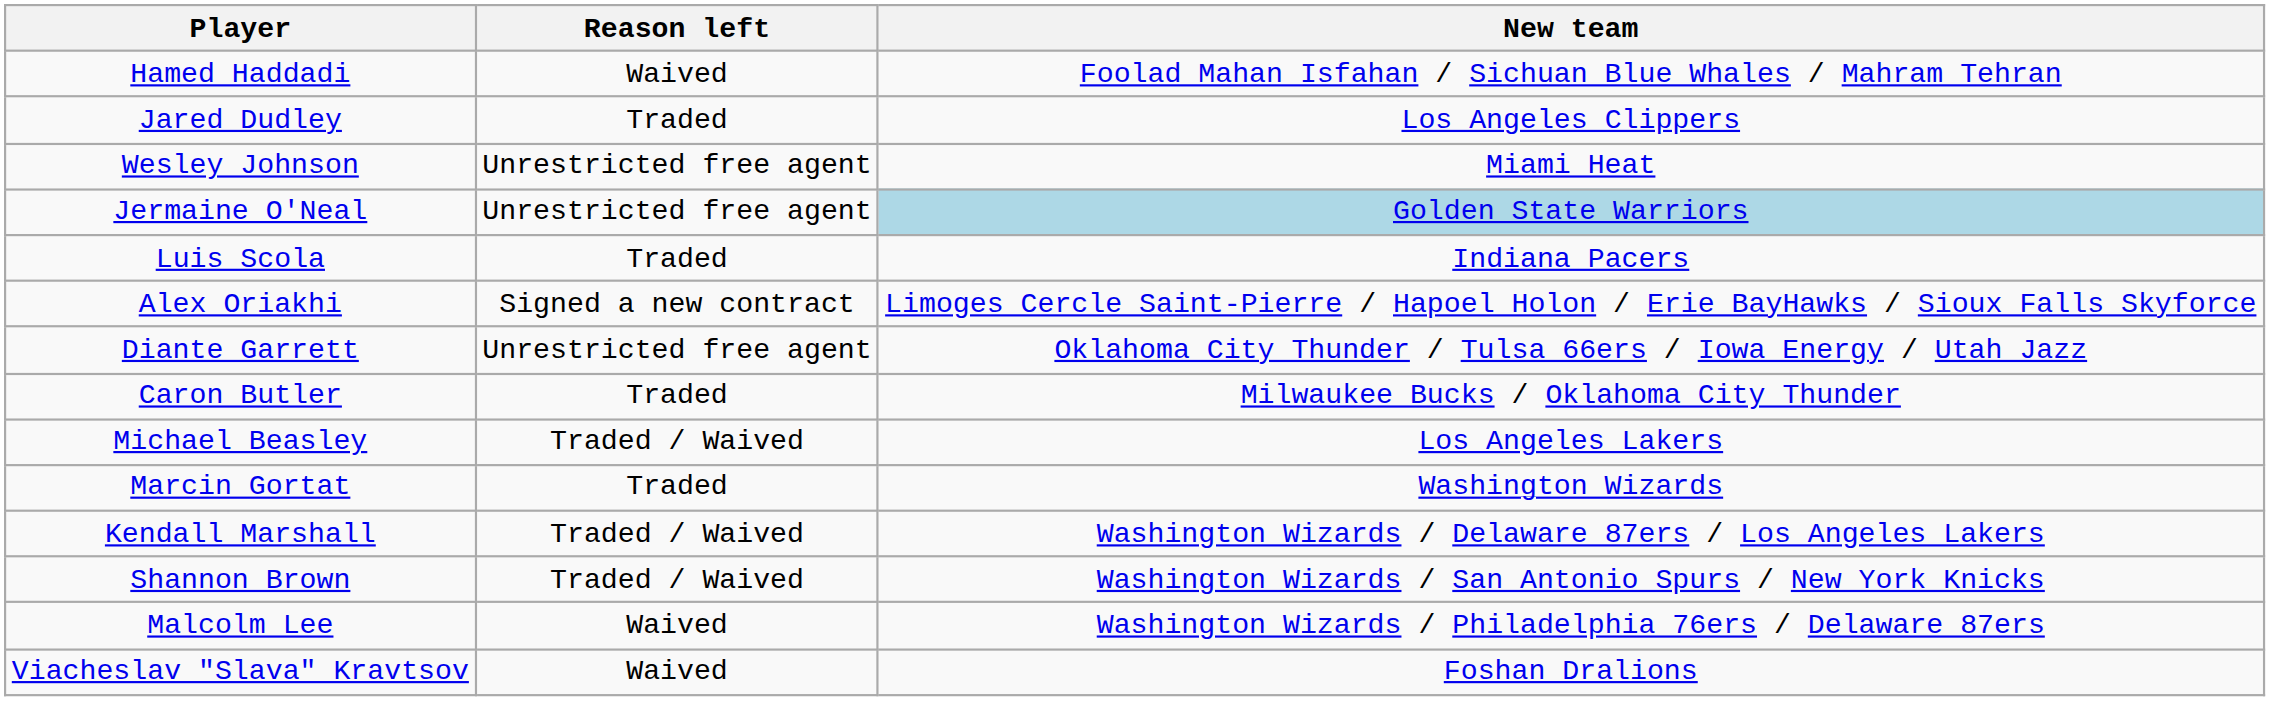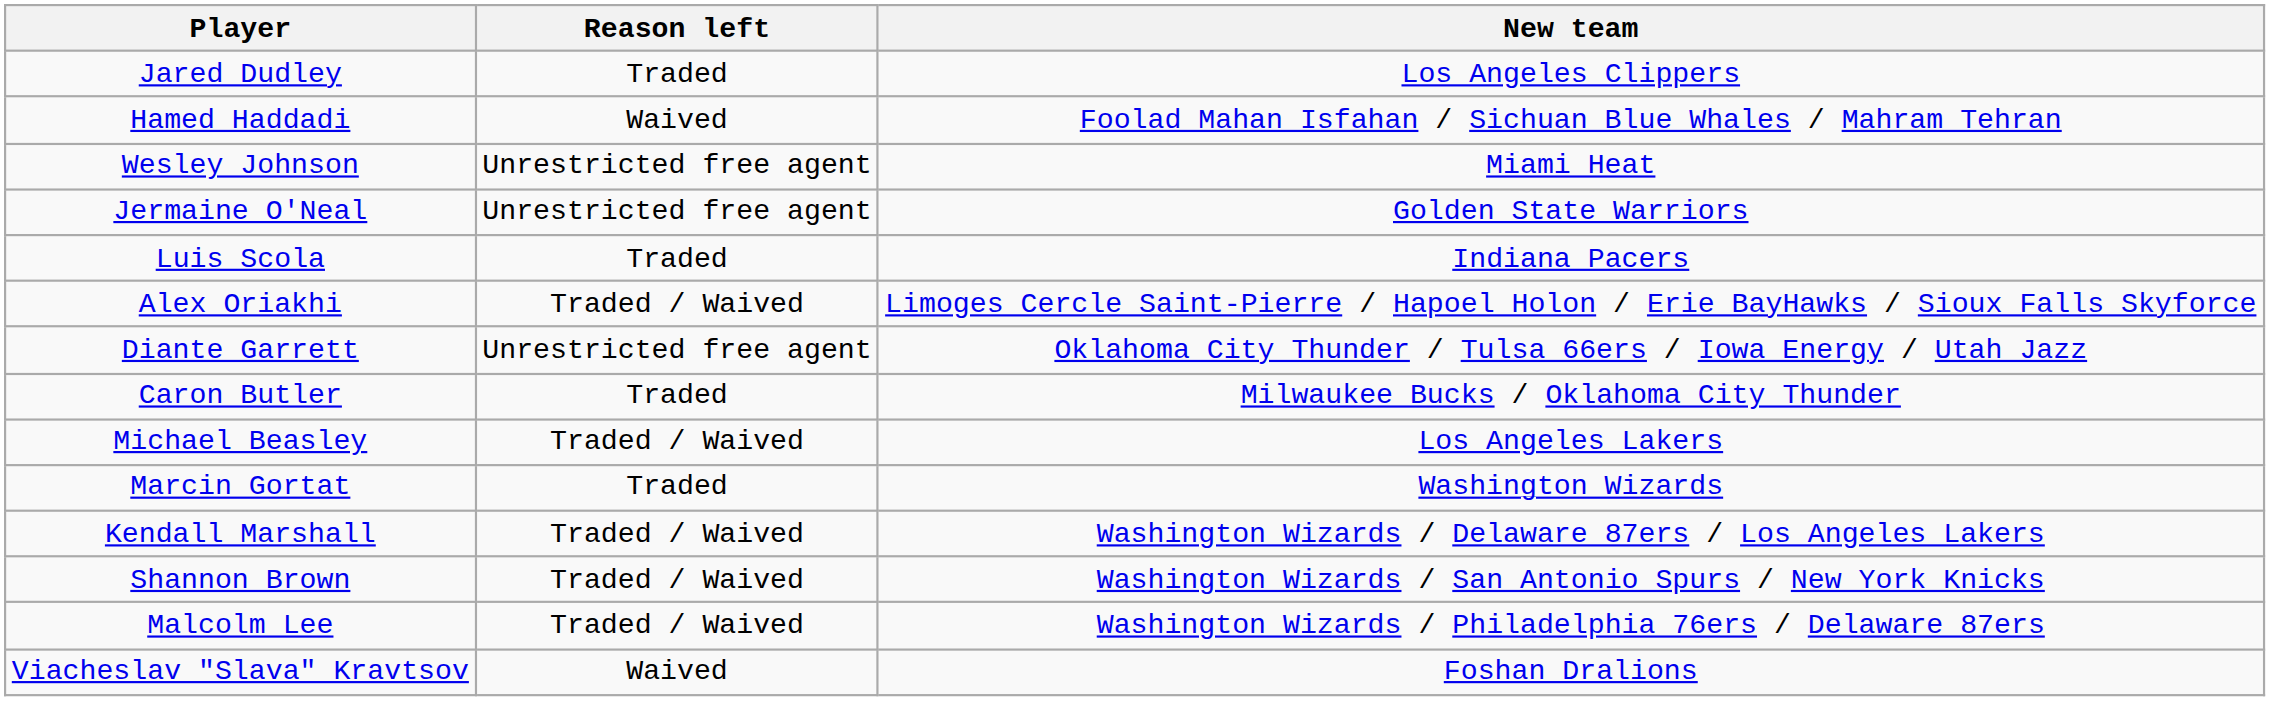rows swapped: Hamed Haddadi <-> Jared Dudley
Jermaine O'Neal | New team: lightblue background -> no background
Alex Oriakhi | Reason left: Signed a new contract -> Traded / Waived
Malcolm Lee | Reason left: Waived -> Traded / Waived
